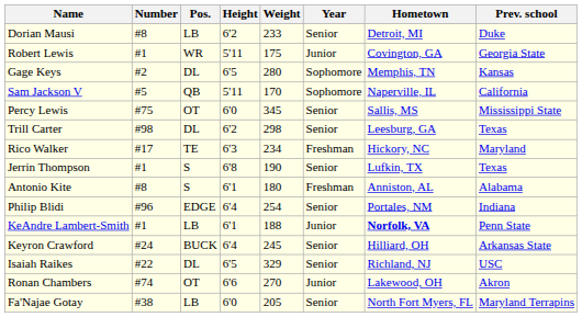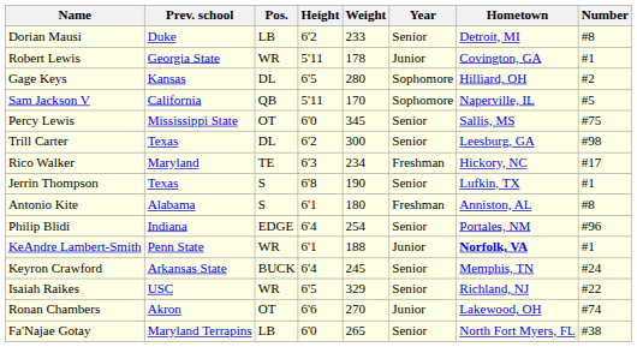columns swapped: Number <-> Prev. school
Robert Lewis | Weight: 175 -> 178
Gage Keys | Hometown: Memphis, TN -> Hilliard, OH
Trill Carter | Weight: 298 -> 300
KeAndre Lambert-Smith | Pos.: LB -> WR
Keyron Crawford | Hometown: Hilliard, OH -> Memphis, TN
Isaiah Raikes | Pos.: DL -> WR
Fa'Najae Gotay | Weight: 205 -> 265
